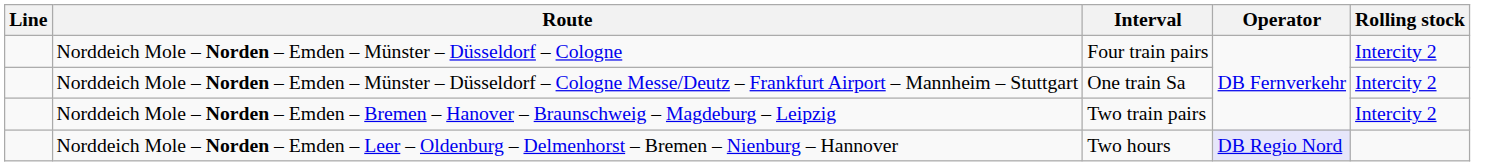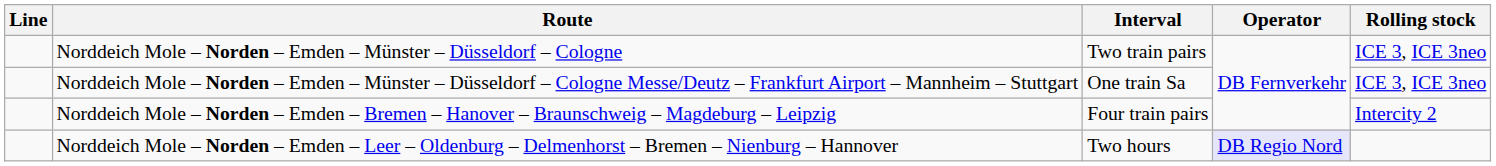row 2 | Interval: Four train pairs -> Two train pairs
row 2 | Rolling stock: Intercity 2 -> ICE 3, ICE 3neo
row 3 | Rolling stock: Intercity 2 -> ICE 3, ICE 3neo
row 4 | Interval: Two train pairs -> Four train pairs
